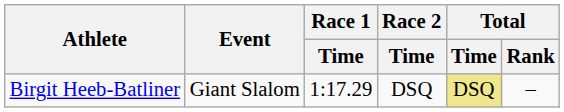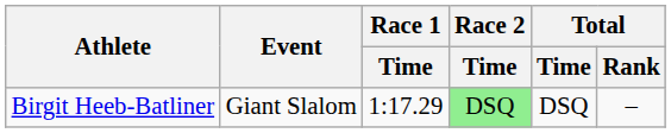Birgit Heeb-Batliner | Race 2 / Time: no background -> lightgreen background
Birgit Heeb-Batliner | Total / Time: khaki background -> no background
